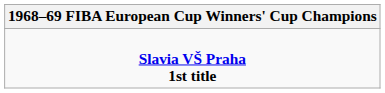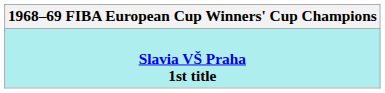row 2 | column 1: no background -> paleturquoise background
